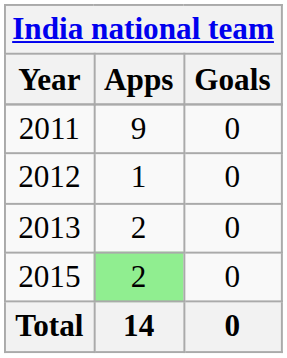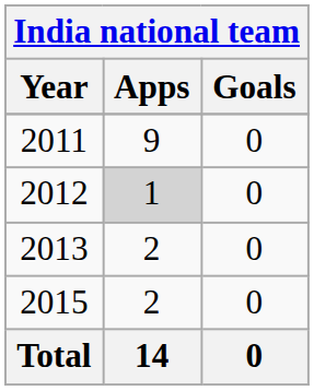2012 | Apps: no background -> lightgrey background
2015 | Apps: lightgreen background -> no background
